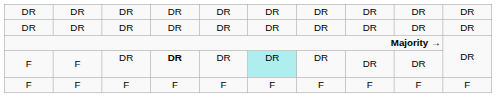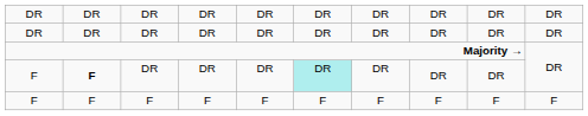F / DR | column 2: normal -> bold
F / DR | column 4: bold -> normal
